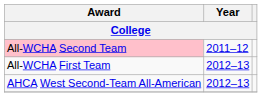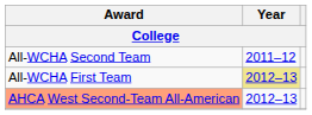row 3 | Award: pink background -> no background
row 4 | Year: no background -> khaki background
row 5 | Award: no background -> lightsalmon background
